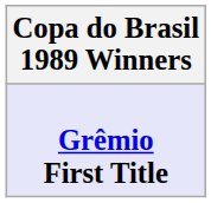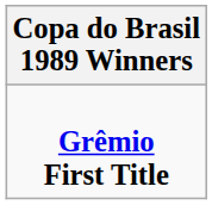row 2 | column 1: lavender background -> no background
